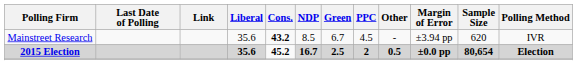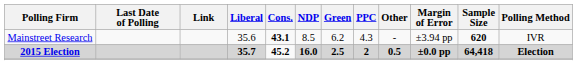Mainstreet Research | Cons.: 43.2 -> 43.1
Mainstreet Research | Green: 6.7 -> 6.2
Mainstreet Research | PPC: 4.5 -> 4.3
Mainstreet Research | Sample Size: normal -> bold
2015 Election | Liberal: 35.6 -> 35.7
2015 Election | NDP: 16.7 -> 16.0
2015 Election | Sample Size: 80,654 -> 64,418
